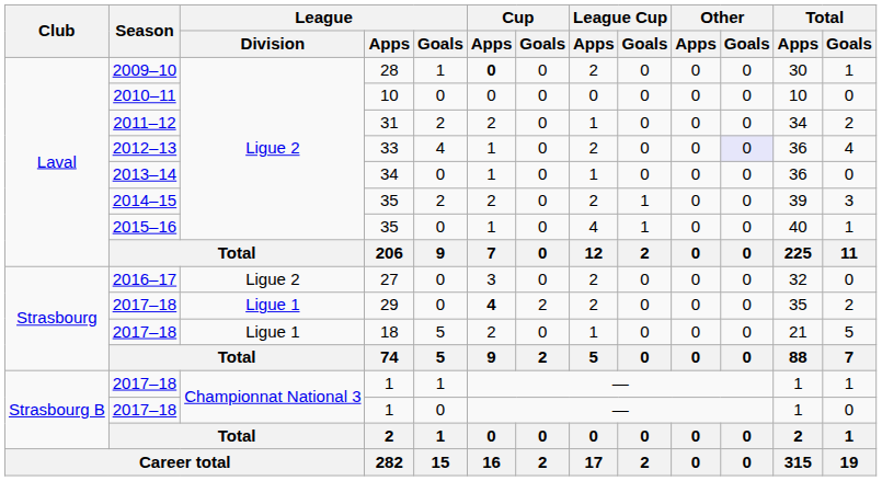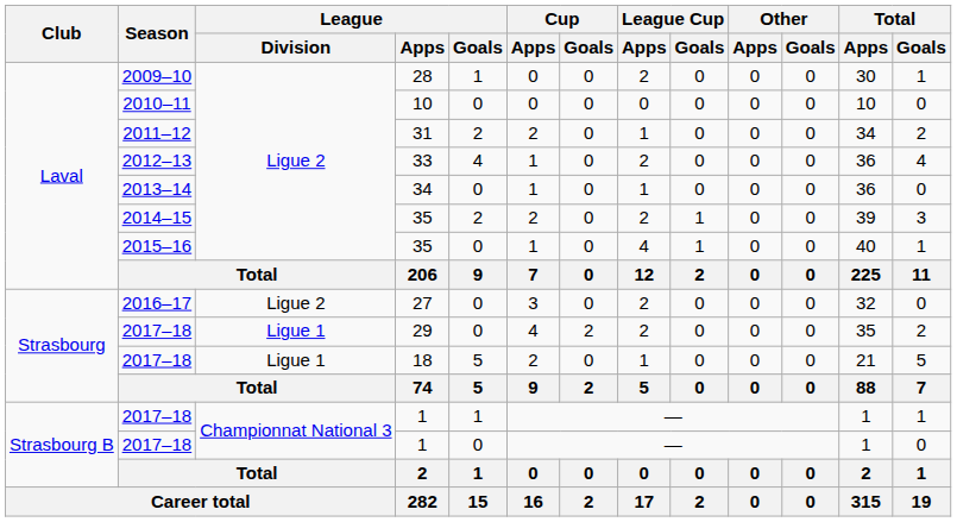28 | Cup / Apps: bold -> normal
33 | Other / Goals: lavender background -> no background
29 | Cup / Apps: bold -> normal
